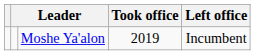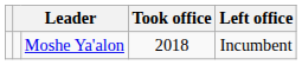Moshe Ya'alon | Took office: 2019 -> 2018
